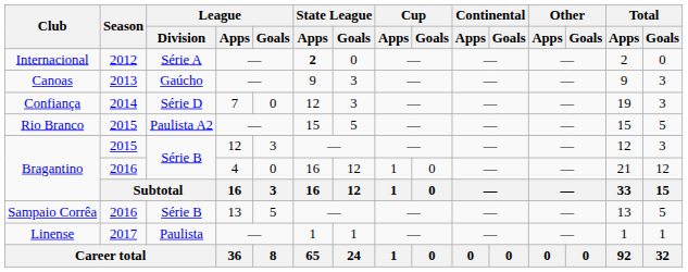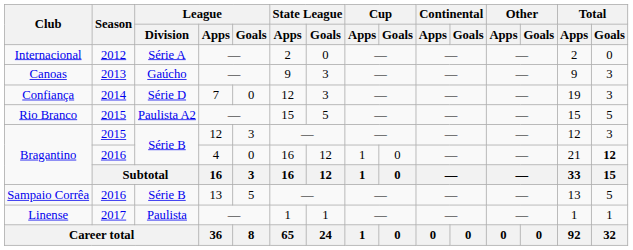Internacional | State League / Apps: bold -> normal
Bragantino / 2016 | Total / Goals: normal -> bold
